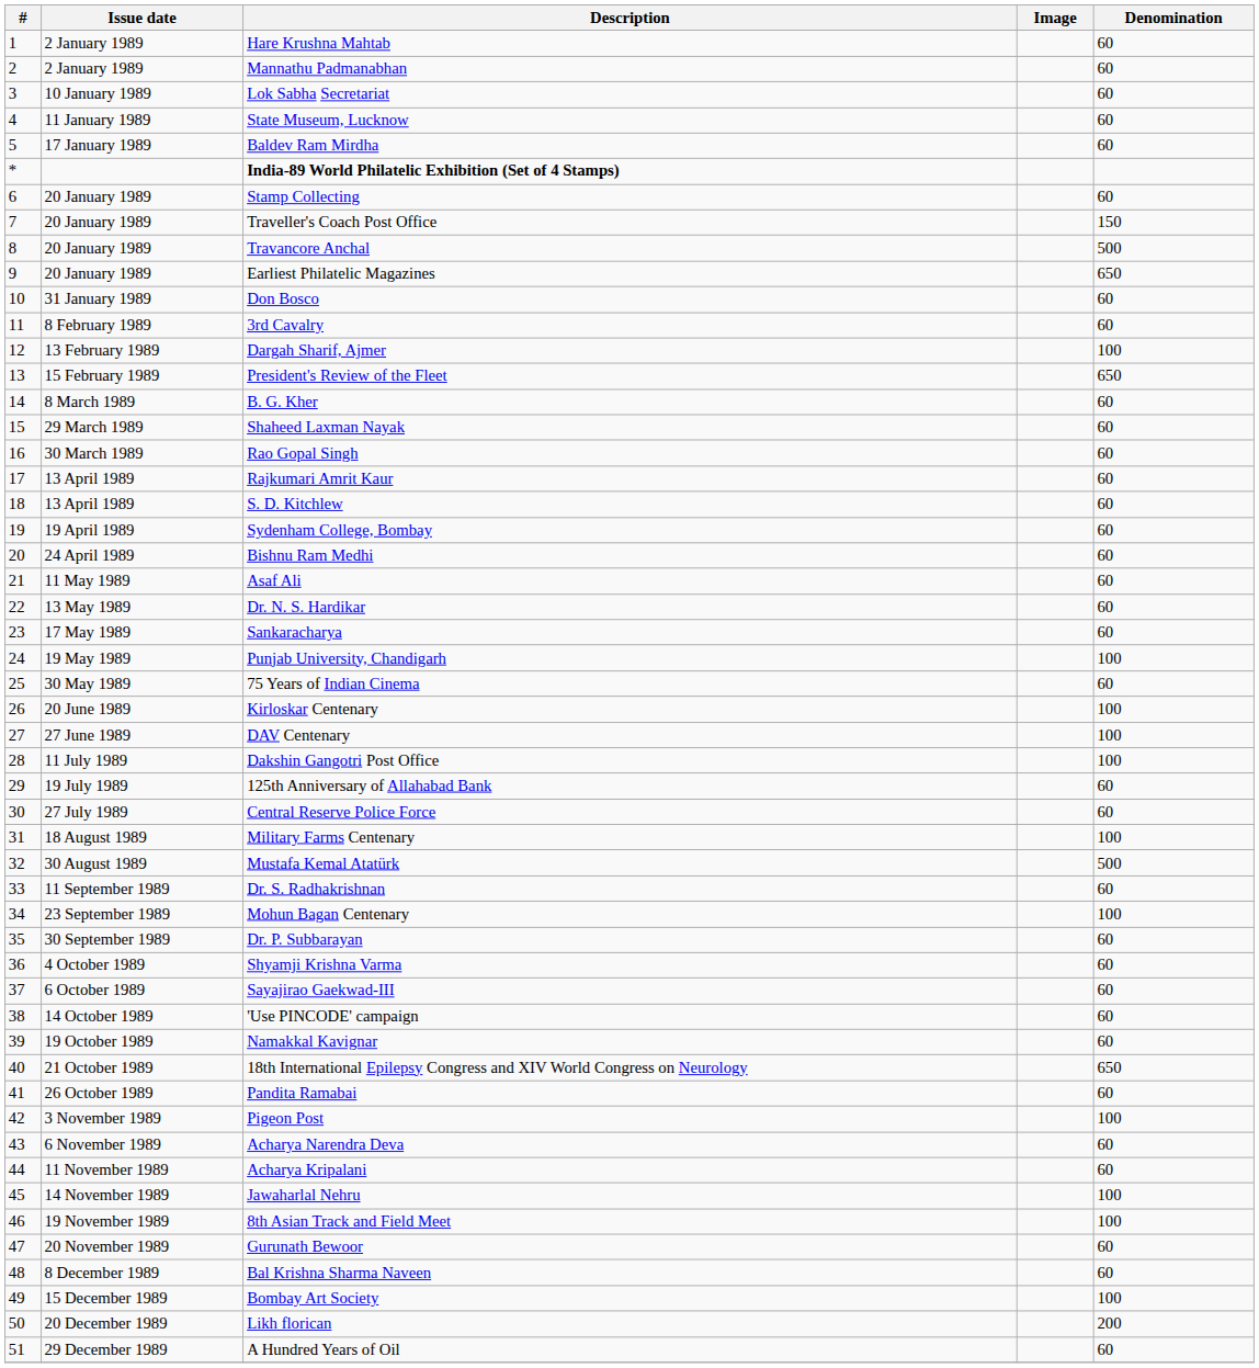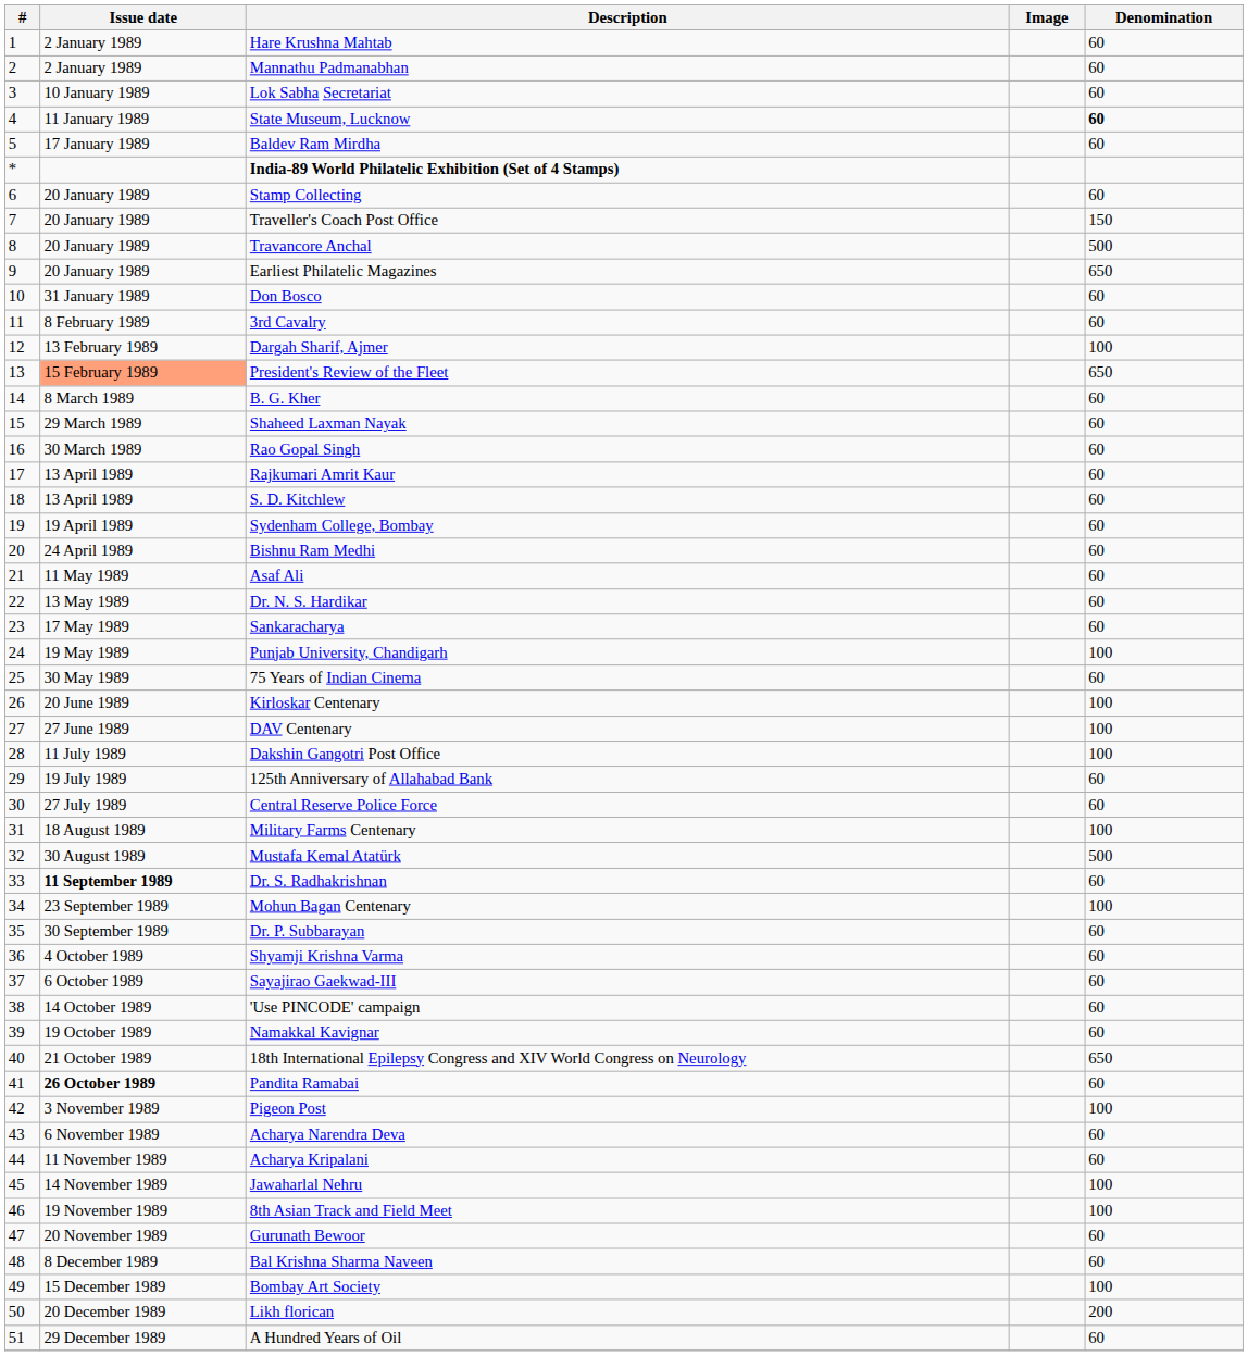State Museum, Lucknow | Denomination: normal -> bold
President's Review of the Fleet | Issue date: no background -> lightsalmon background
Dr. S. Radhakrishnan | Issue date: normal -> bold
Pandita Ramabai | Issue date: normal -> bold
